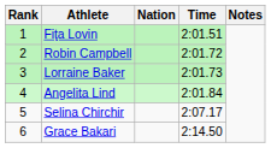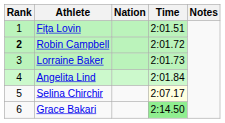Robin Campbell | Rank: normal -> bold
Selina Chirchir | Time: no background -> lightyellow background
Grace Bakari | Time: no background -> lightgreen background
